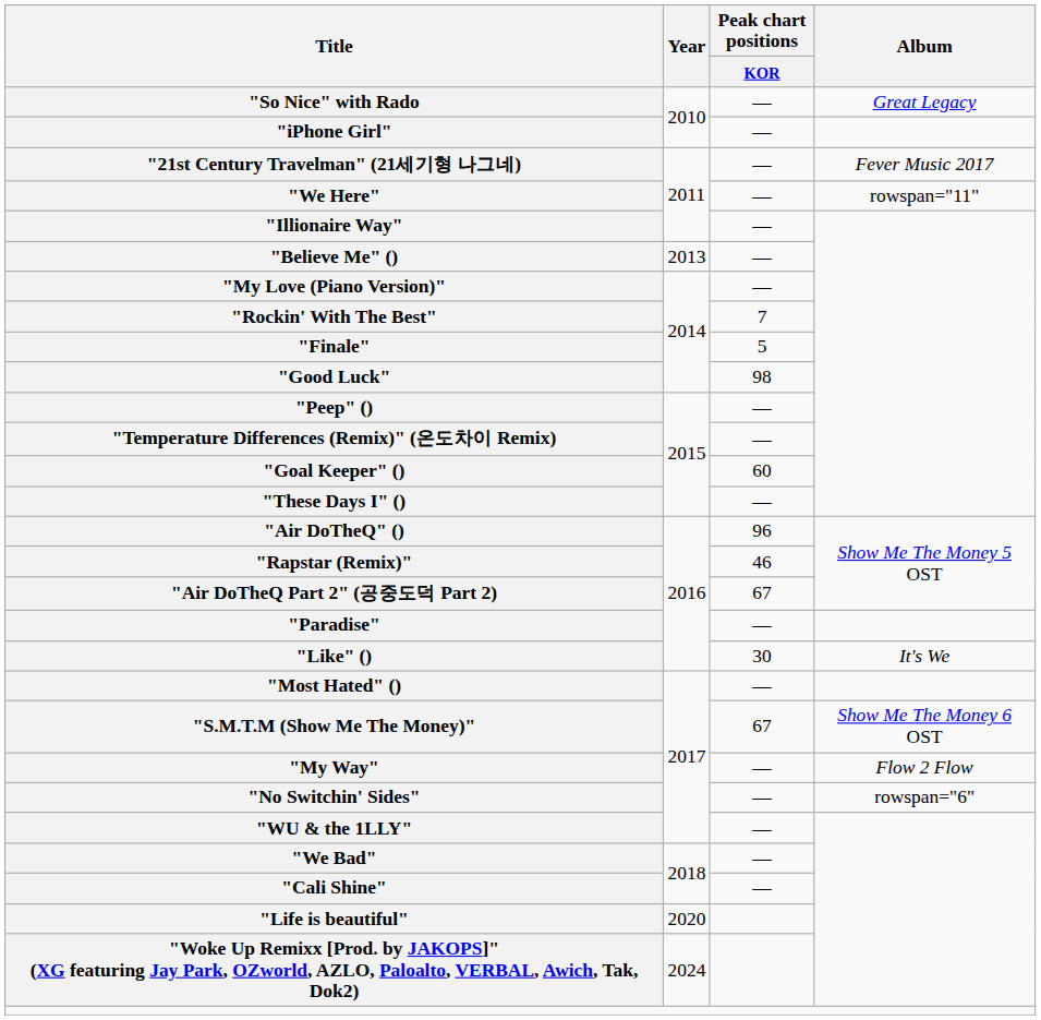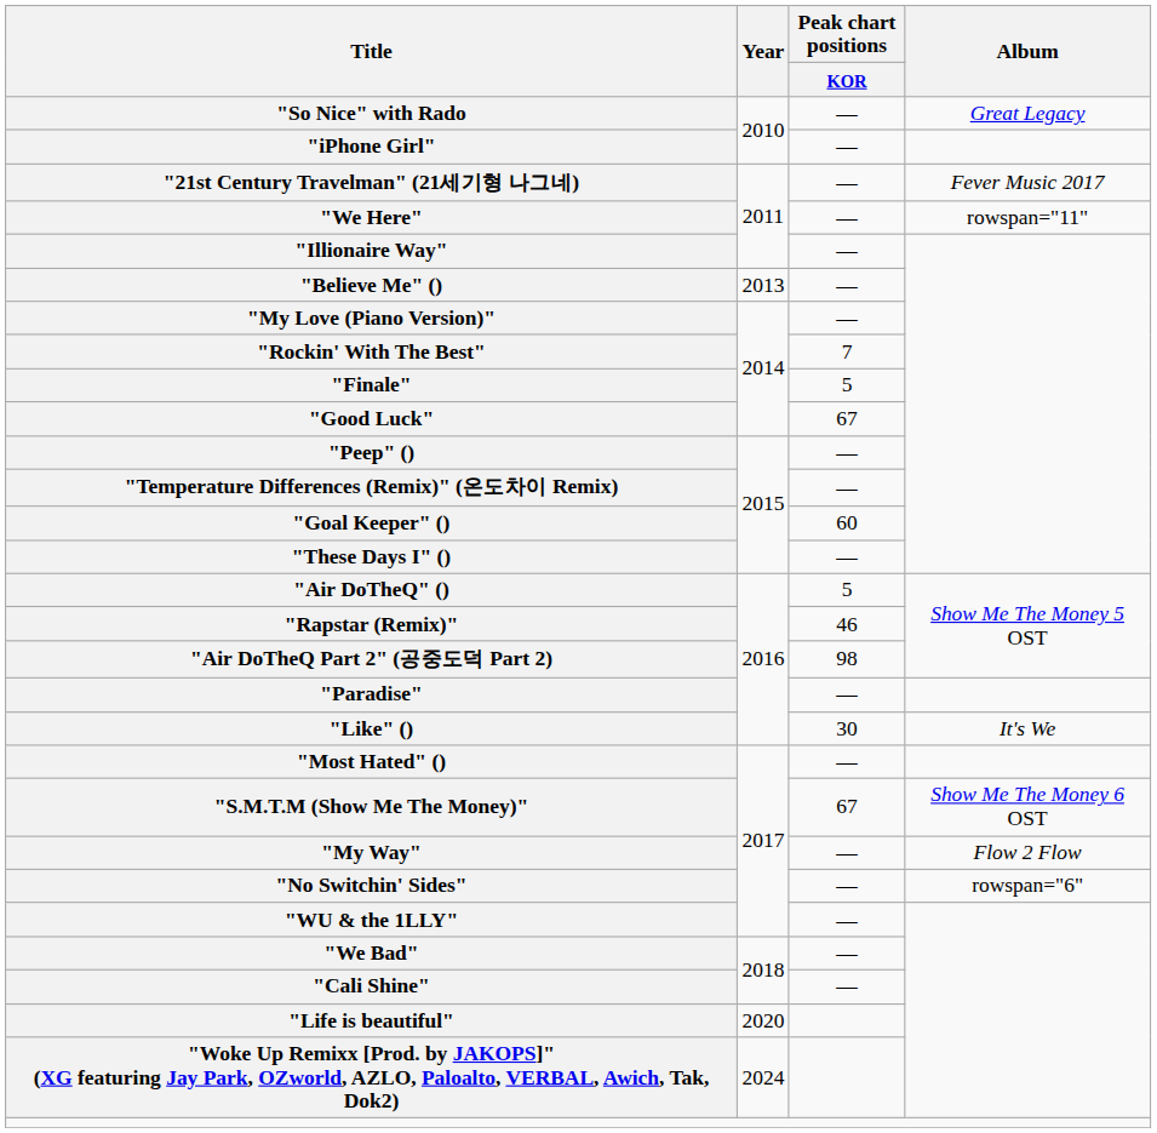"Good Luck" | Peak chart positions / KOR: 98 -> 67
"Air DoTheQ" () | Peak chart positions / KOR: 96 -> 5
"Air DoTheQ Part 2" (공중도덕 Part 2) | Peak chart positions / KOR: 67 -> 98
